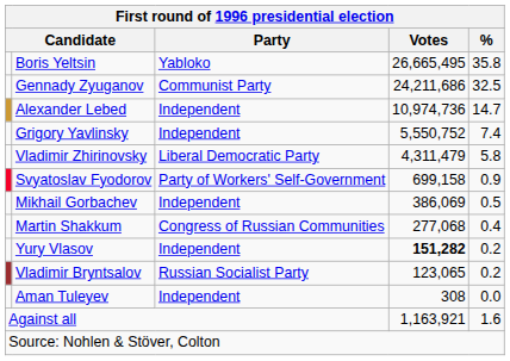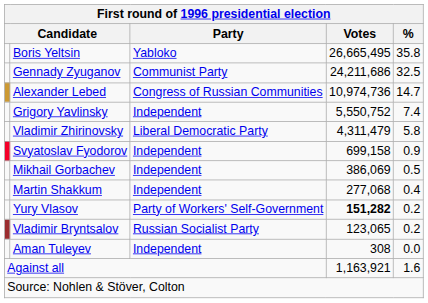Alexander Lebed | Party: Independent -> Congress of Russian Communities
Svyatoslav Fyodorov | Party: Party of Workers' Self-Government -> Independent
Martin Shakkum | Party: Congress of Russian Communities -> Independent
Yury Vlasov | Party: Independent -> Party of Workers' Self-Government
